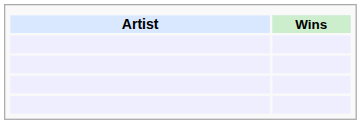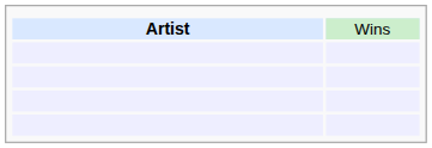Artist | column 2: bold -> normal
